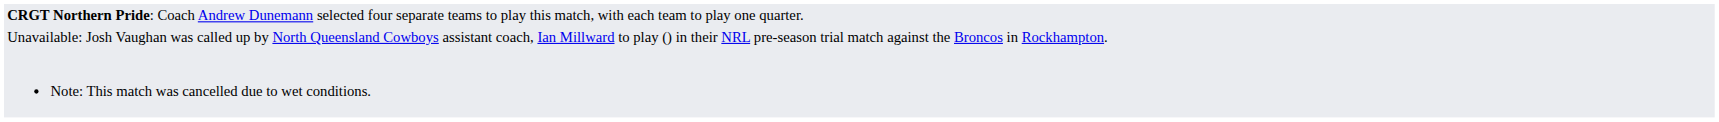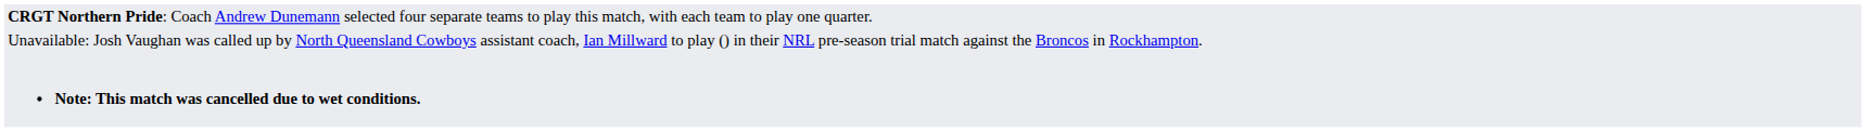row 3 | column 1: normal -> bold
